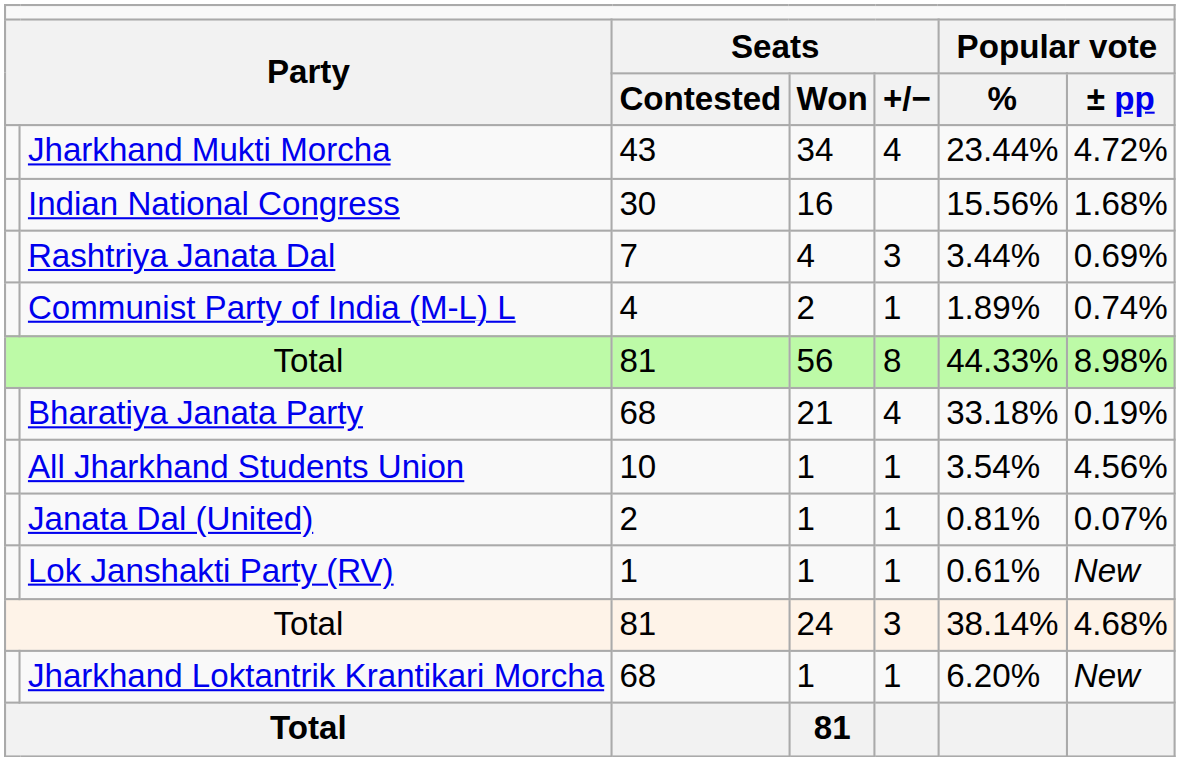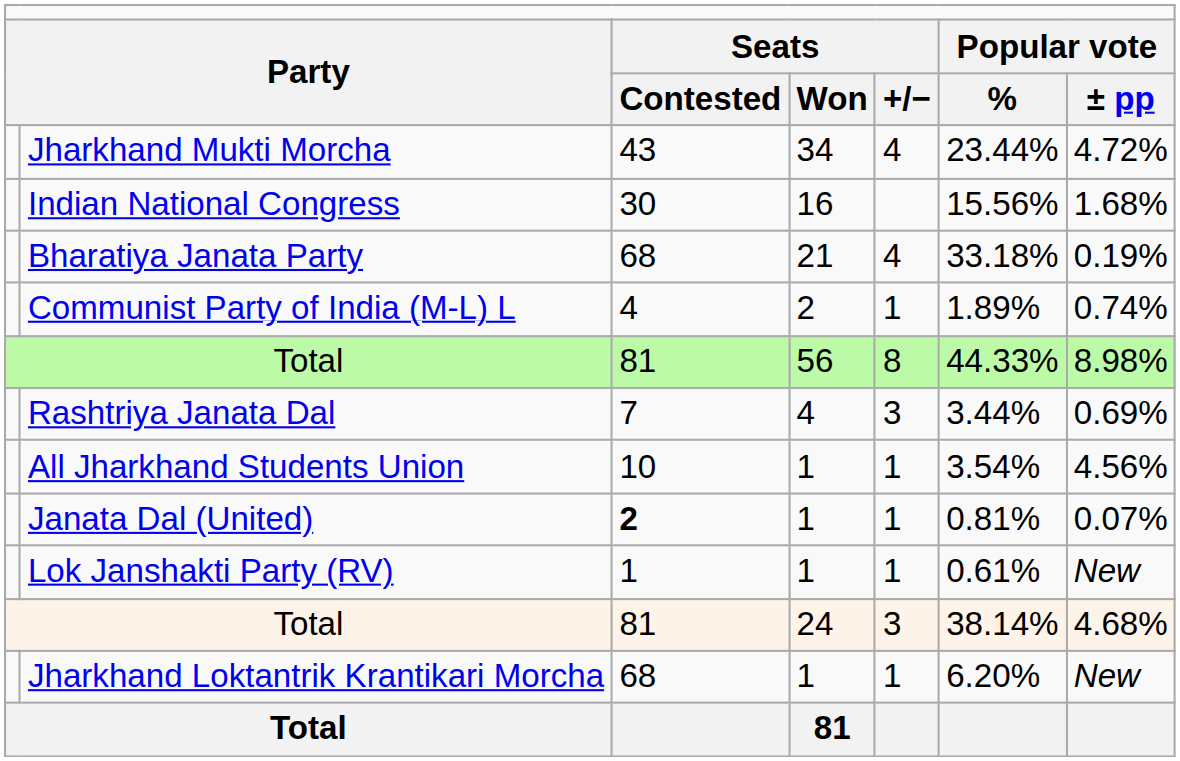rows swapped: Rashtriya Janata Dal <-> Bharatiya Janata Party
Janata Dal (United) | column 3: normal -> bold
